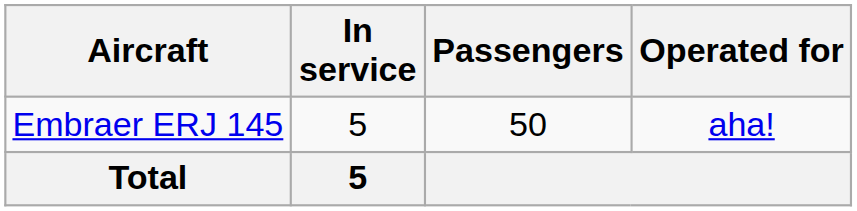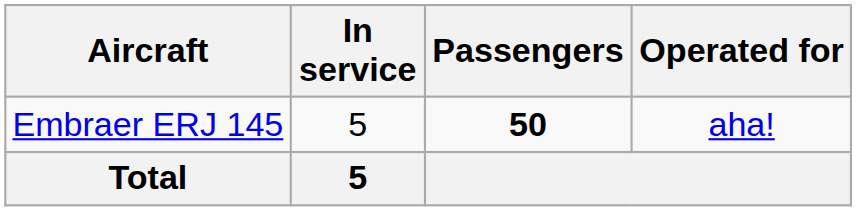Embraer ERJ 145 | Passengers: normal -> bold
